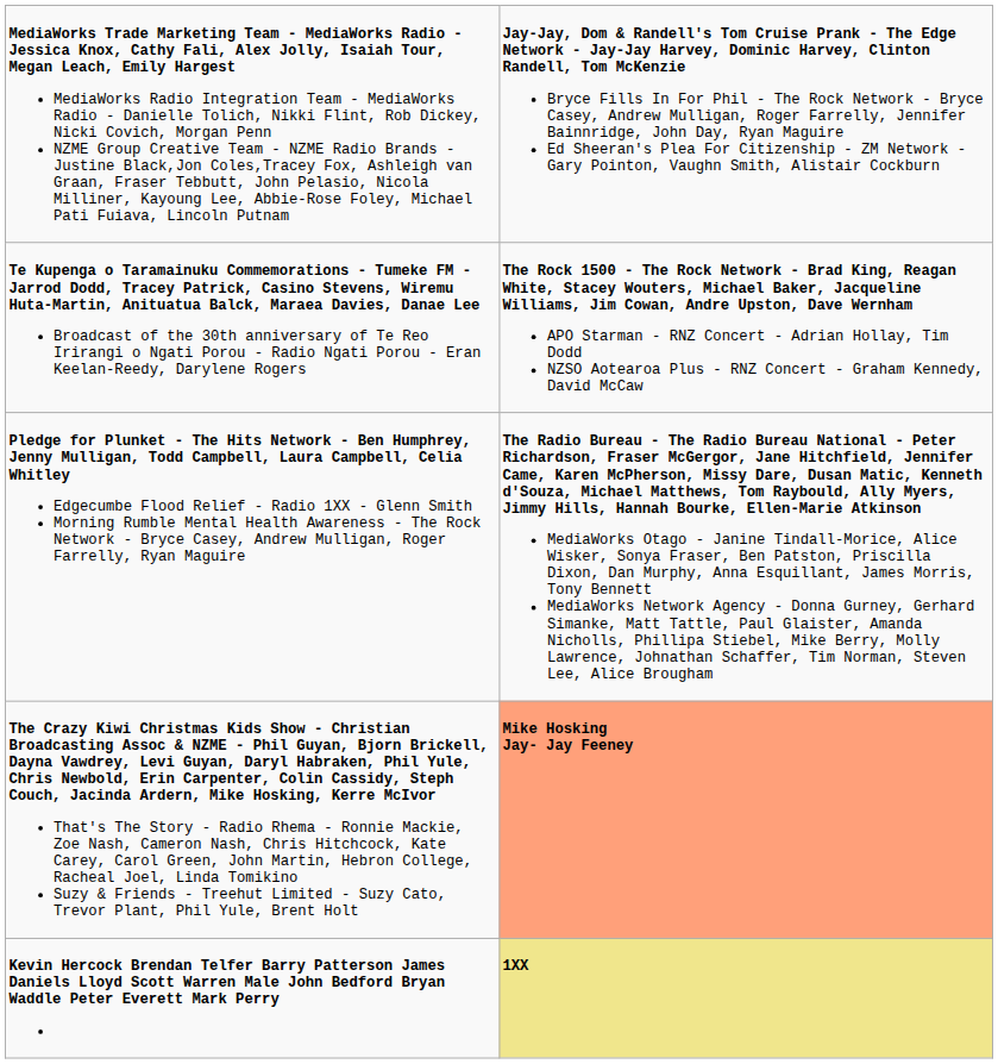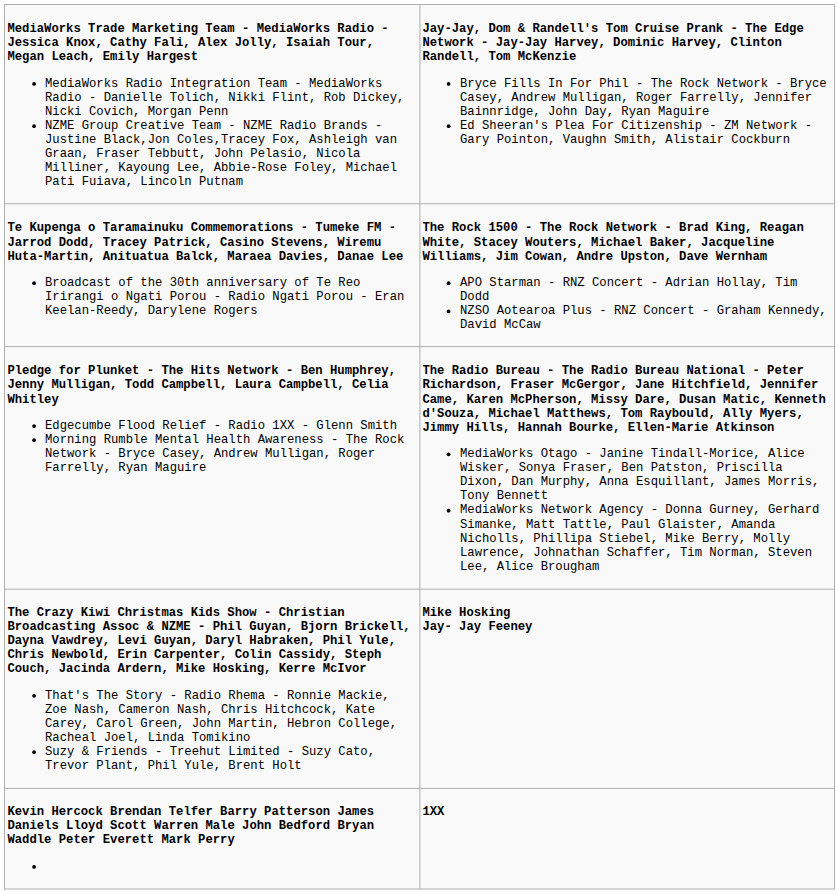row 4 | column 2: lightsalmon background -> no background
row 5 | column 2: khaki background -> no background
